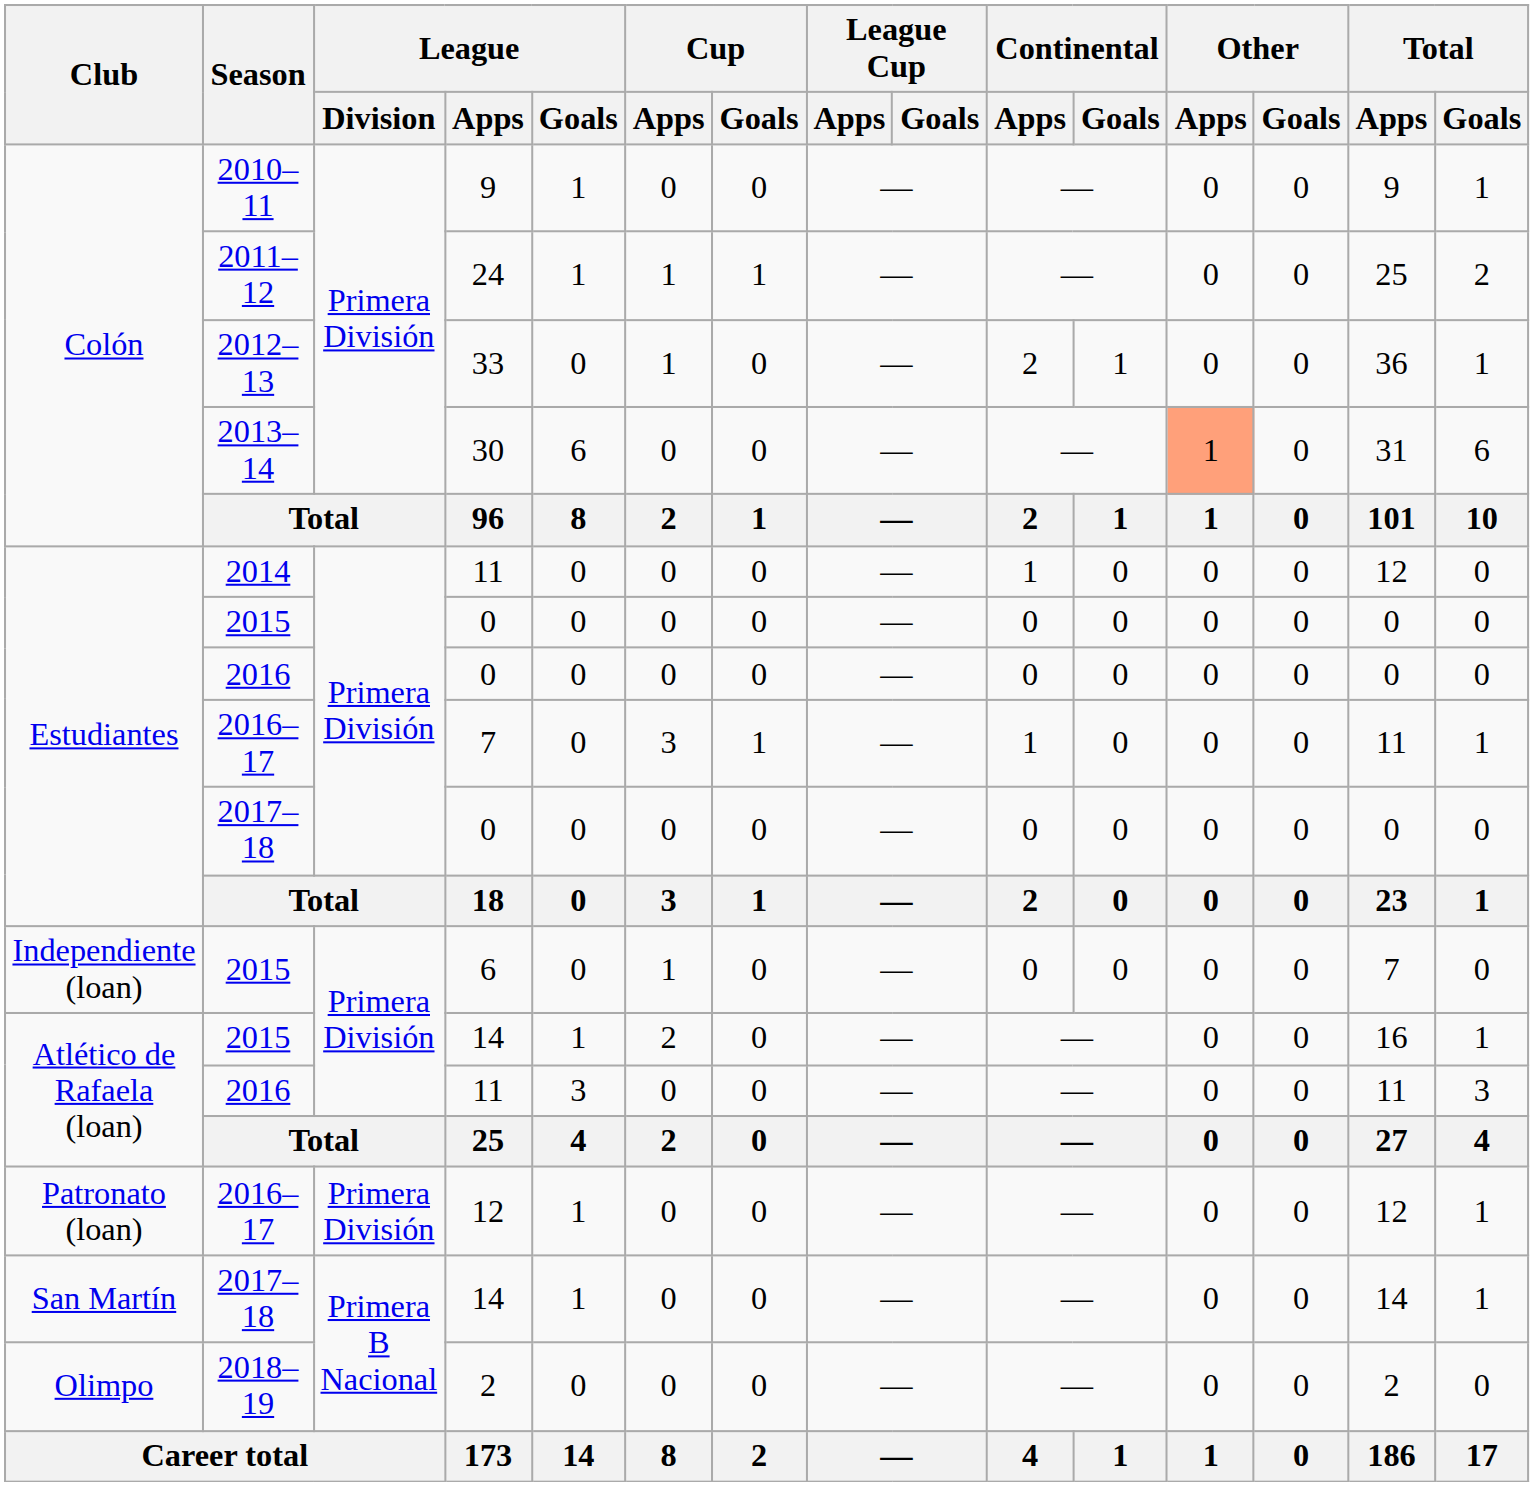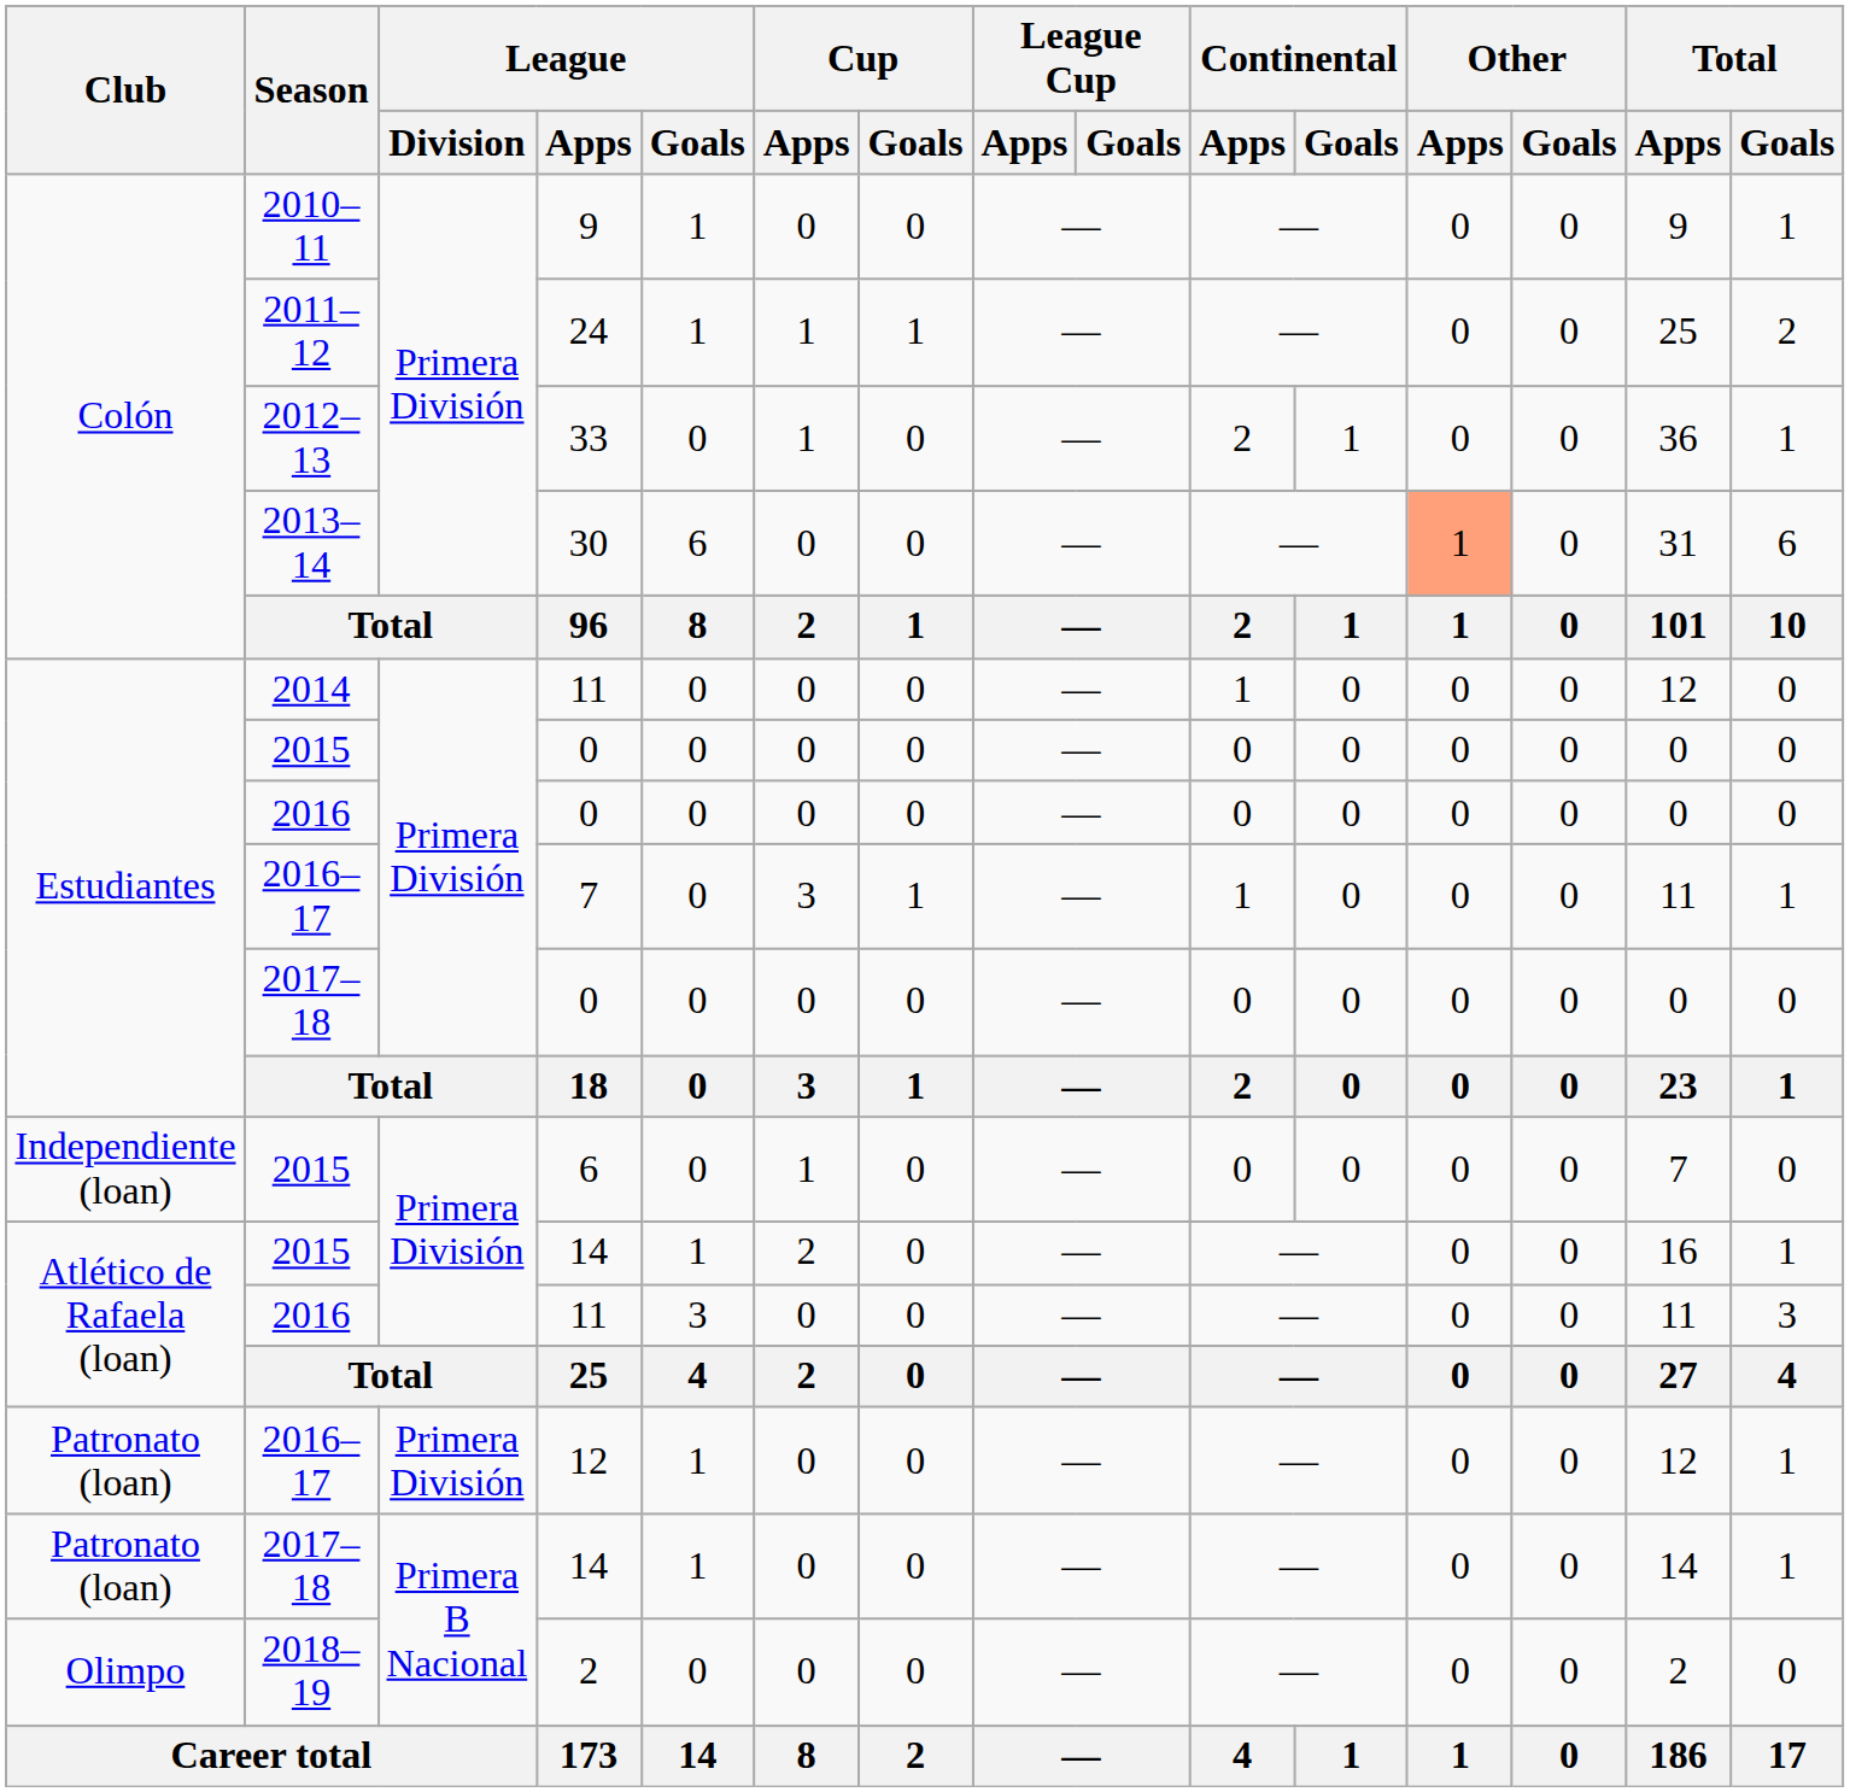2017–18 / 14 | Club: San Martín -> Patronato (loan)
